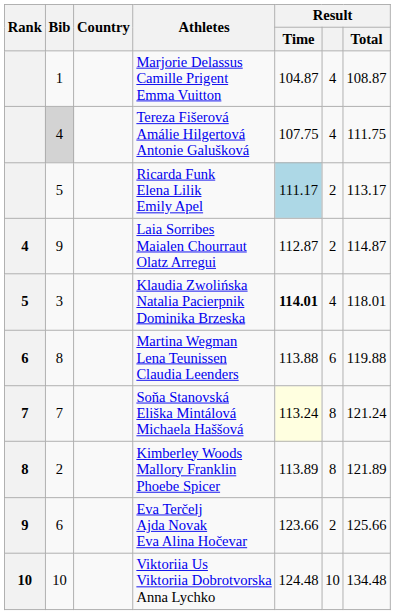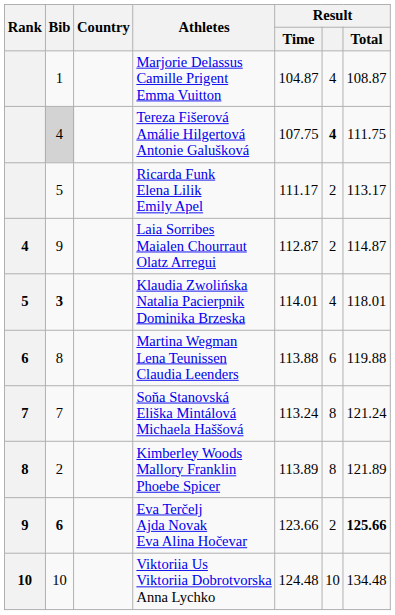Tereza Fišerová Amálie Hilgertová Antonie Galušková | Result: normal -> bold
Ricarda Funk Elena Lilik Emily Apel | Result / Time: lightblue background -> no background
Klaudia Zwolińska Natalia Pacierpnik Dominika Brzeska | Bib: normal -> bold
Klaudia Zwolińska Natalia Pacierpnik Dominika Brzeska | Result / Time: bold -> normal
Soňa Stanovská Eliška Mintálová Michaela Haššová | Result / Time: lightyellow background -> no background
Eva Terčelj Ajda Novak Eva Alina Hočevar | Bib: normal -> bold
Eva Terčelj Ajda Novak Eva Alina Hočevar | Result / Total: normal -> bold
